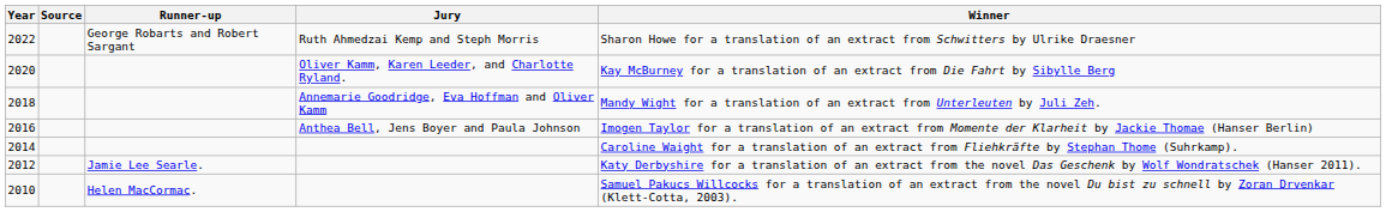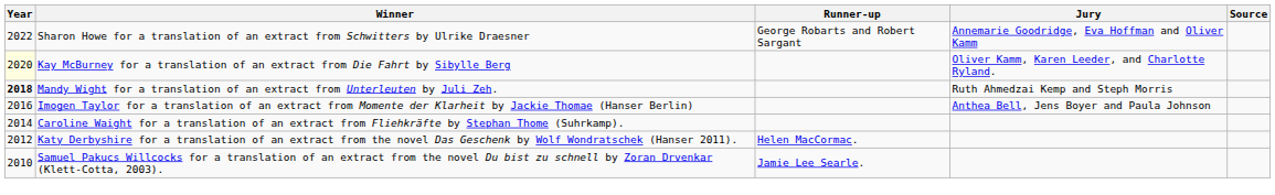columns swapped: Winner <-> Source
row 2 | Jury: Ruth Ahmedzai Kemp and Steph Morris -> Annemarie Goodridge, Eva Hoffman and Oliver Kamm
row 3 | Year: no background -> lightyellow background
row 4 | Year: normal -> bold
row 4 | Jury: Annemarie Goodridge, Eva Hoffman and Oliver Kamm -> Ruth Ahmedzai Kemp and Steph Morris
row 7 | Runner-up: Jamie Lee Searle. -> Helen MacCormac.
row 8 | Runner-up: Helen MacCormac. -> Jamie Lee Searle.
